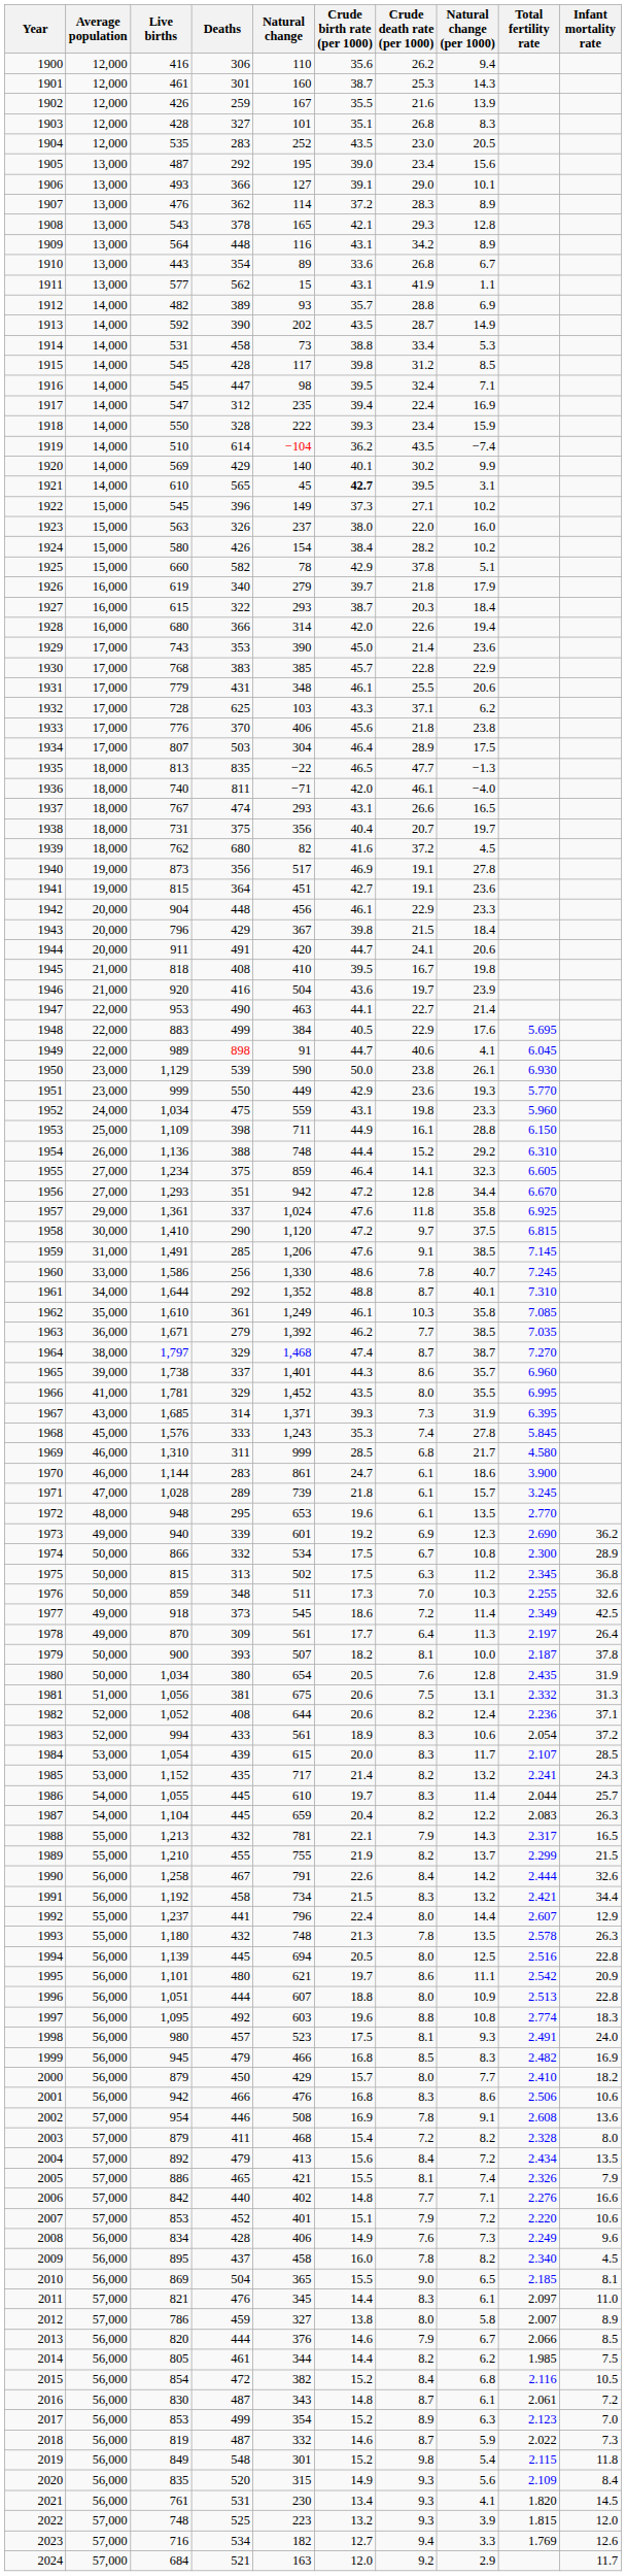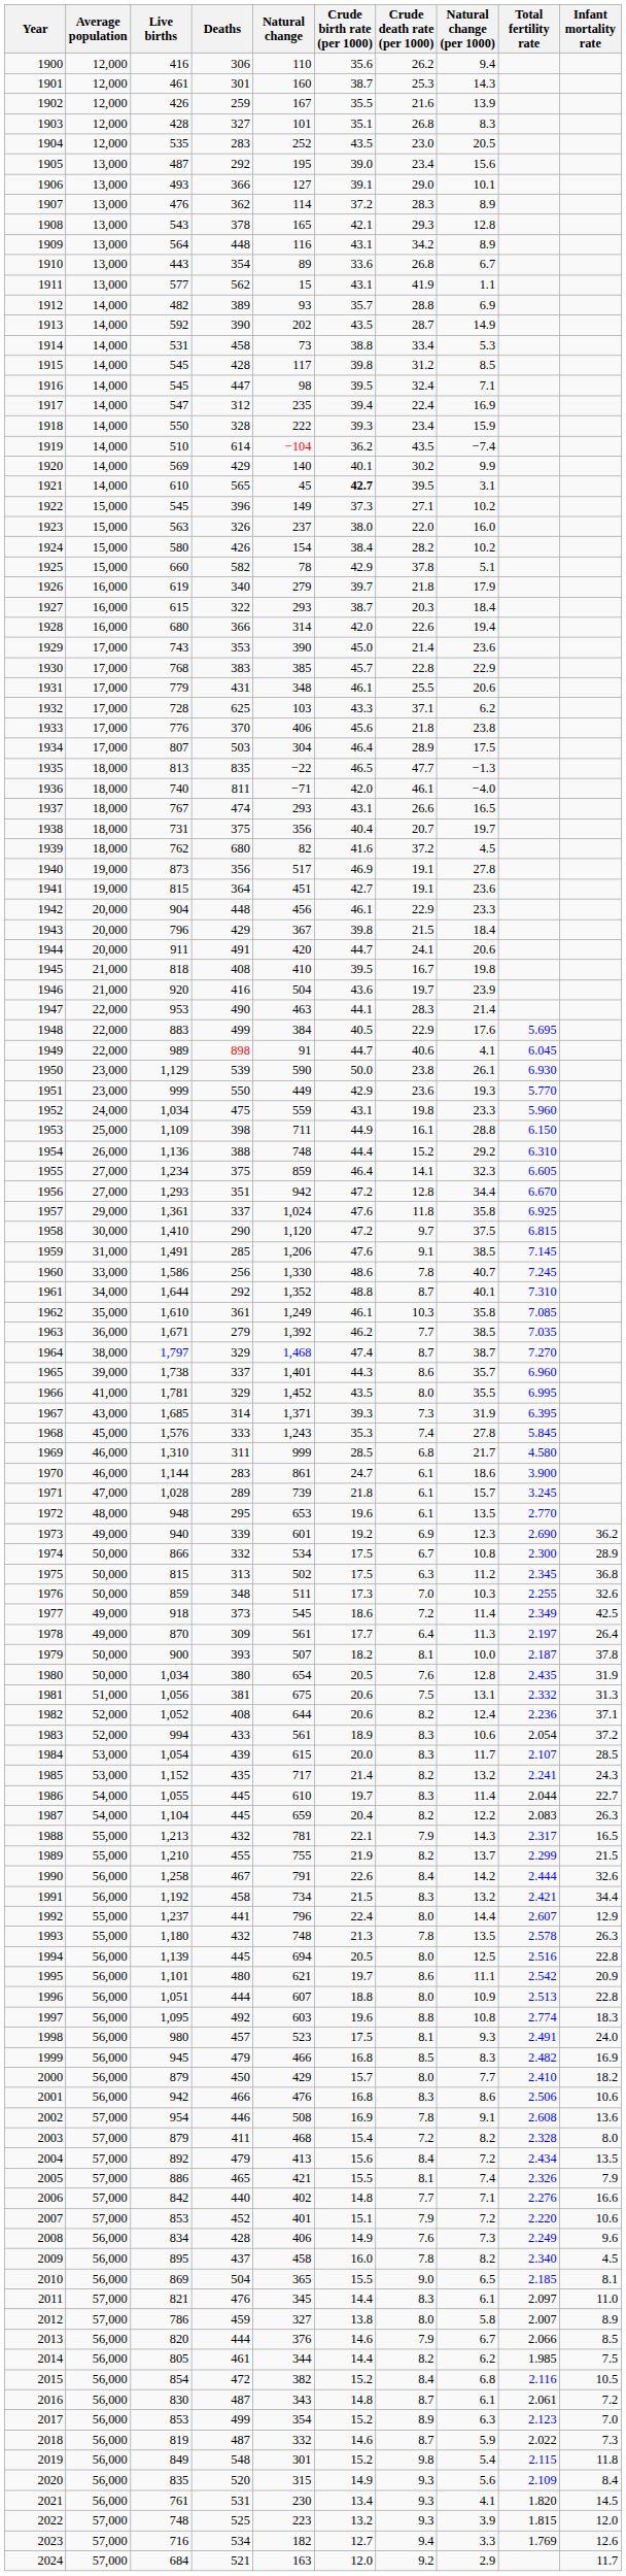1947 | Crude death rate (per 1000): 22.7 -> 28.3
1986 | Infant mortality rate: 25.7 -> 22.7
